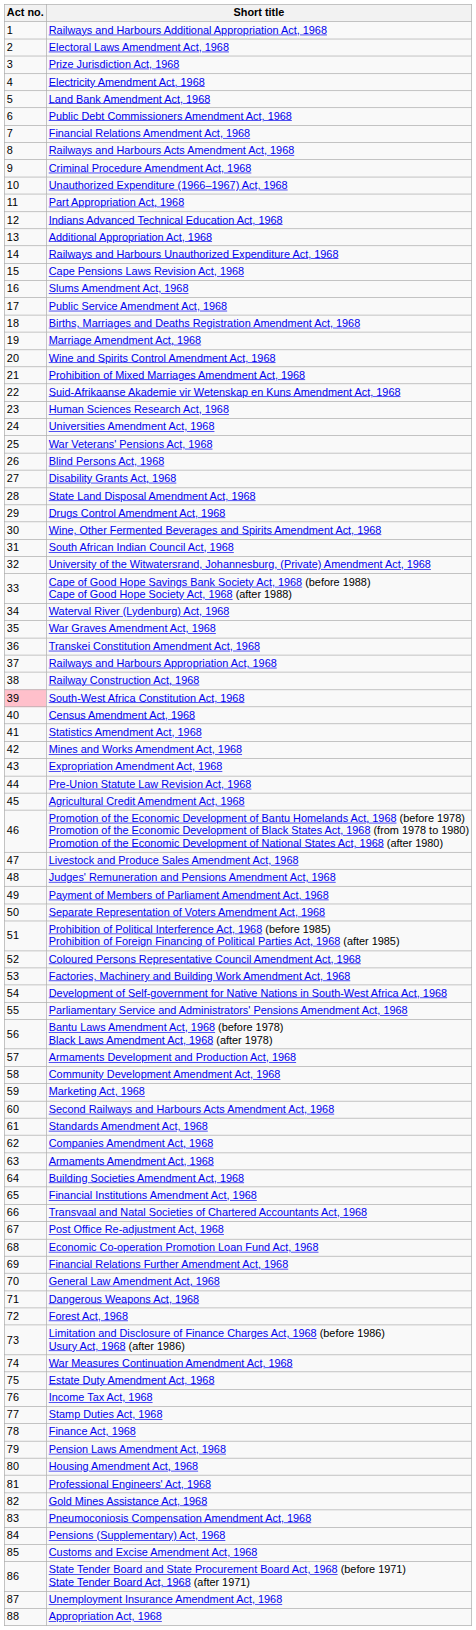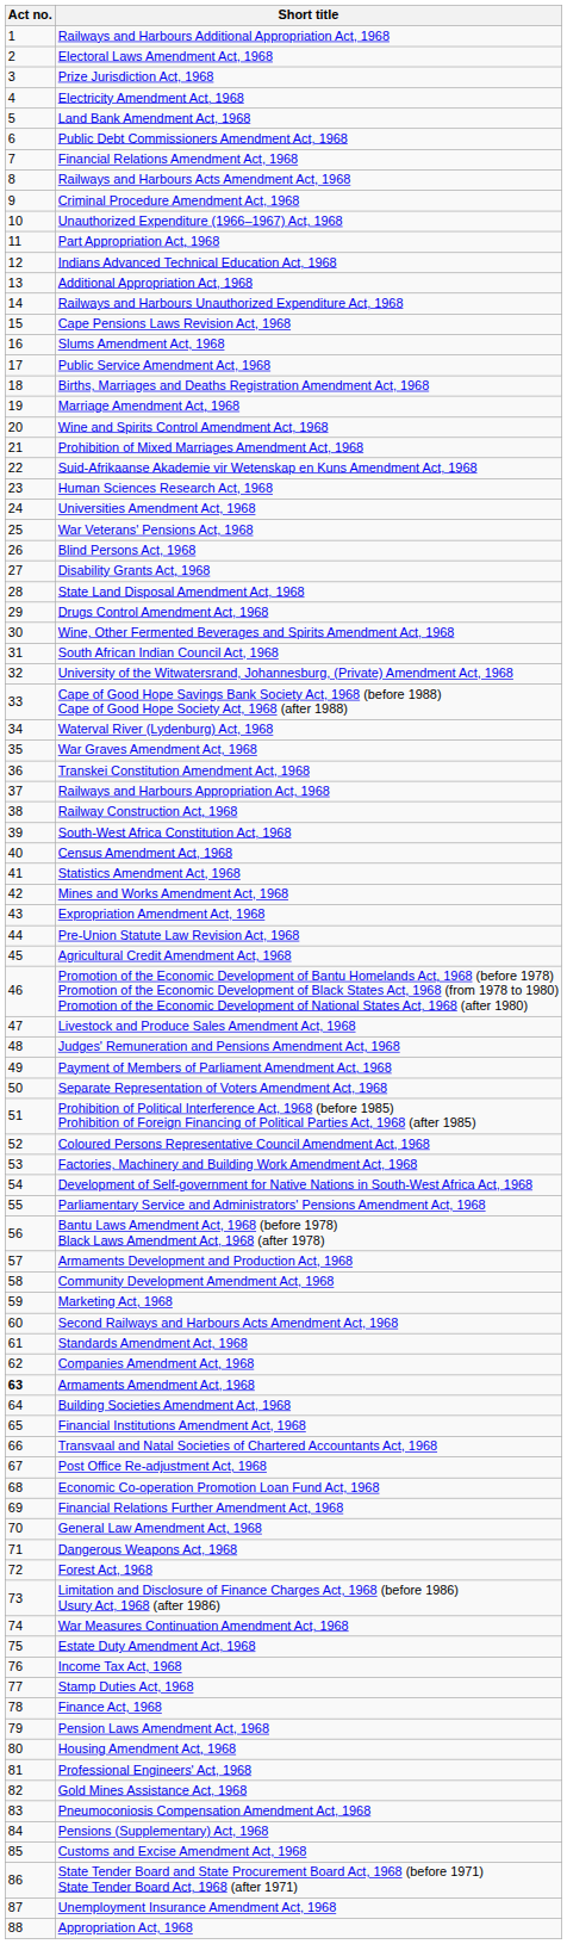South-West Africa Constitution Act, 1968 | Act no.: pink background -> no background
Armaments Amendment Act, 1968 | Act no.: normal -> bold
